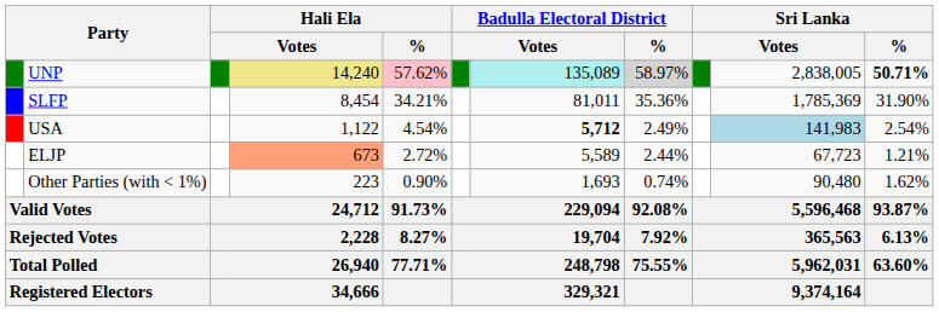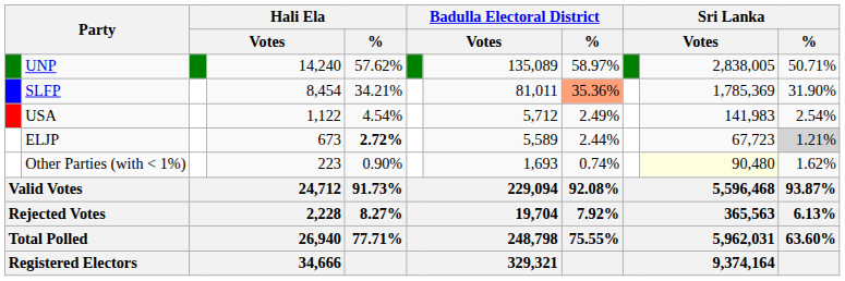UNP | column 4: khaki background -> no background
UNP | Hali Ela / %: pink background -> no background
UNP | column 7: paleturquoise background -> no background
UNP | Badulla Electoral District / %: lightgrey background -> no background
UNP | Sri Lanka / %: bold -> normal
SLFP | Badulla Electoral District / %: no background -> lightsalmon background
USA | column 7: bold -> normal
USA | column 10: lightblue background -> no background
ELJP | column 4: lightsalmon background -> no background
ELJP | Hali Ela / %: normal -> bold
ELJP | Sri Lanka / %: no background -> lightgrey background
Other Parties (with < 1%) | column 10: no background -> lightyellow background
